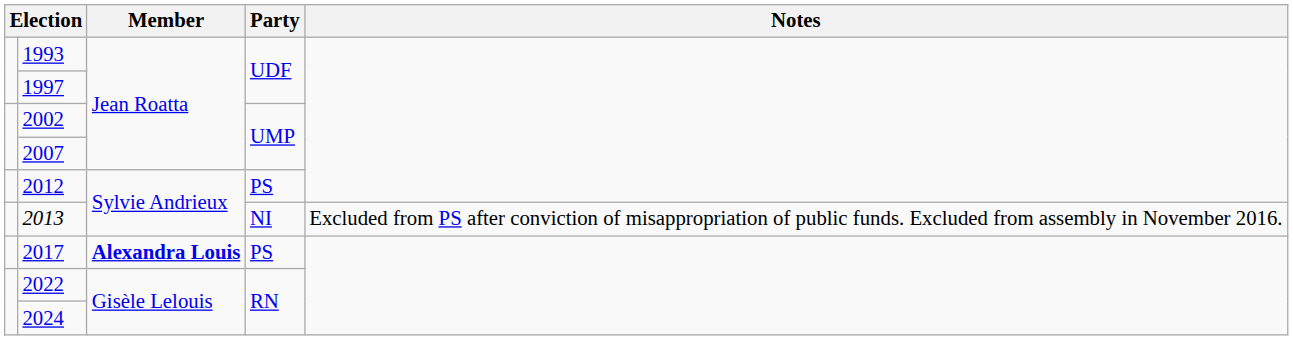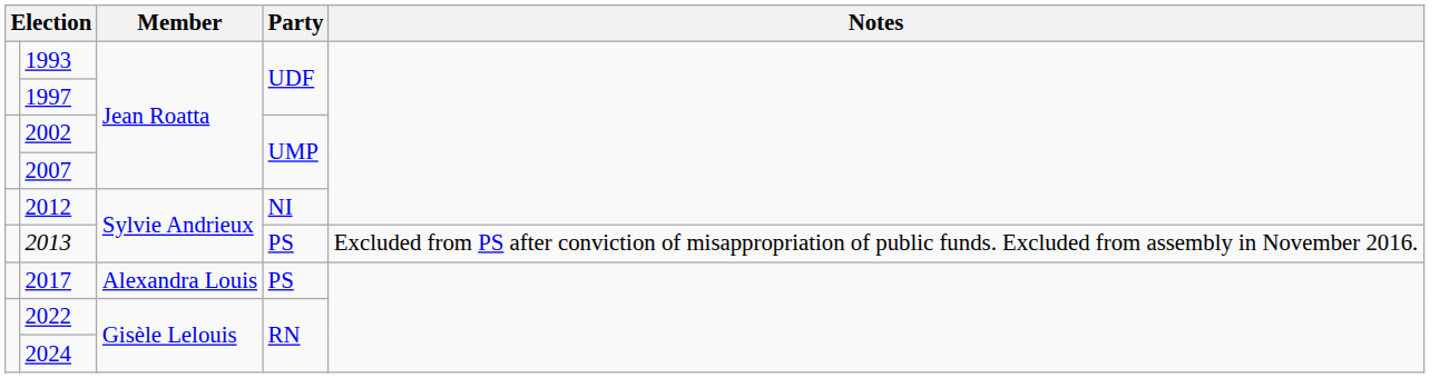2012 | Party: PS -> NI
2013 | Party: NI -> PS
2017 | Member: bold -> normal
